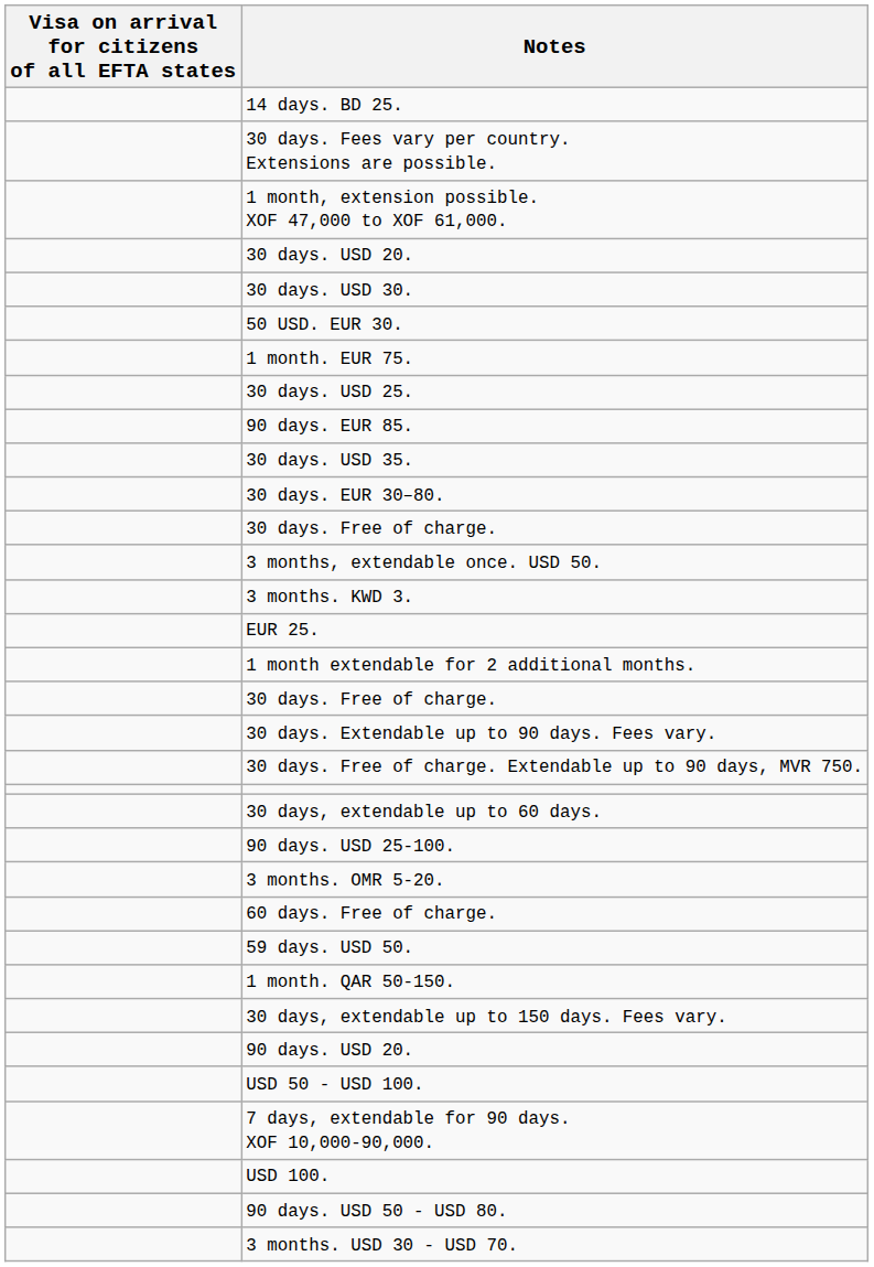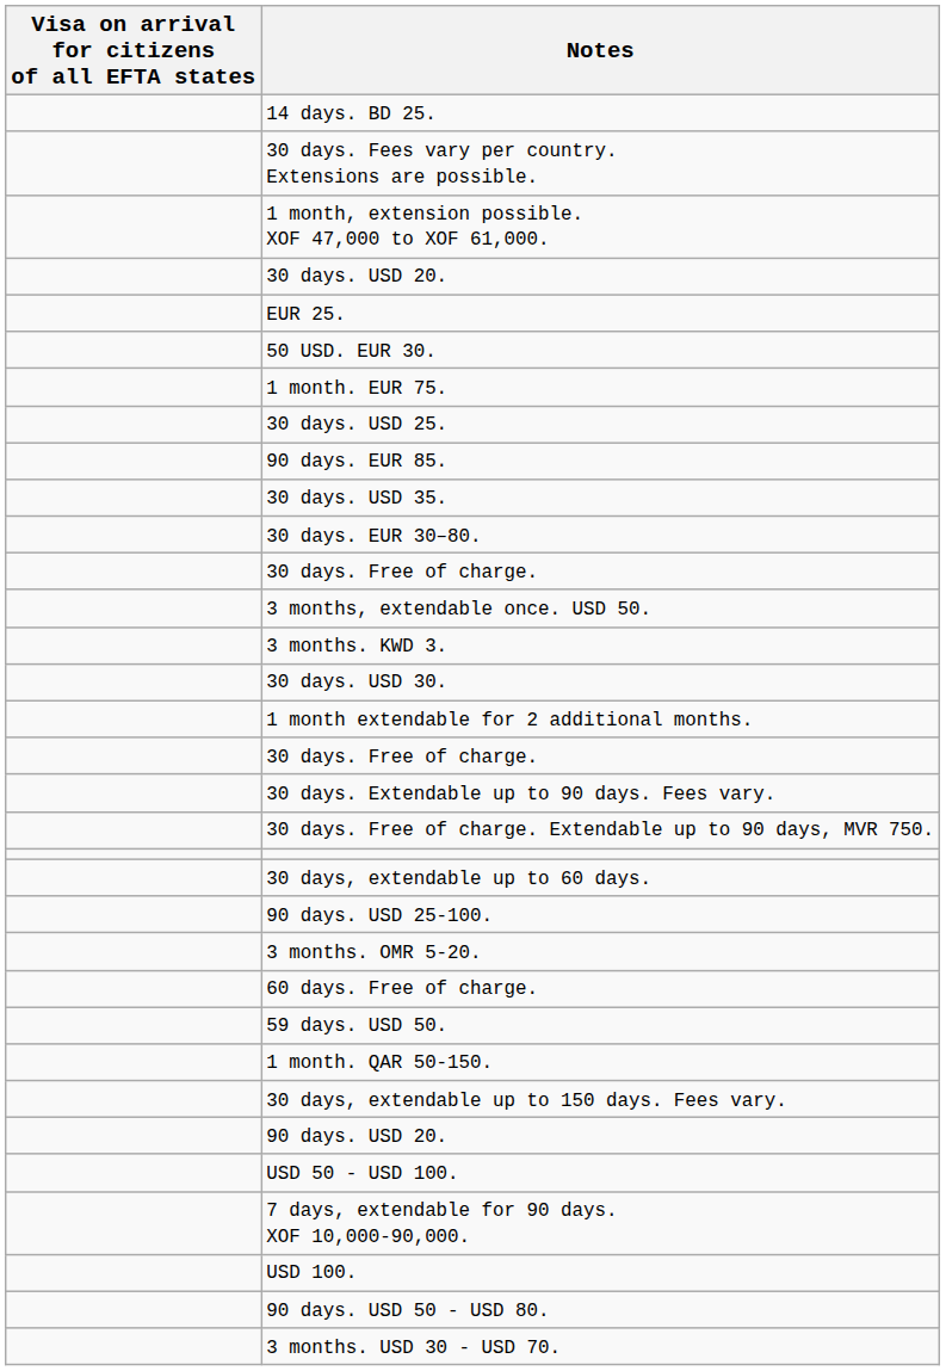row 6 | Notes: 30 days. USD 30. -> EUR 25.
row 16 | Notes: EUR 25. -> 30 days. USD 30.
